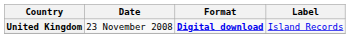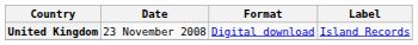United Kingdom | Format: bold -> normal
